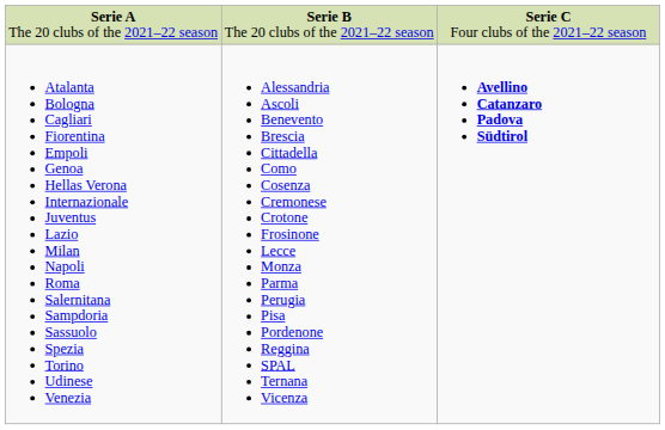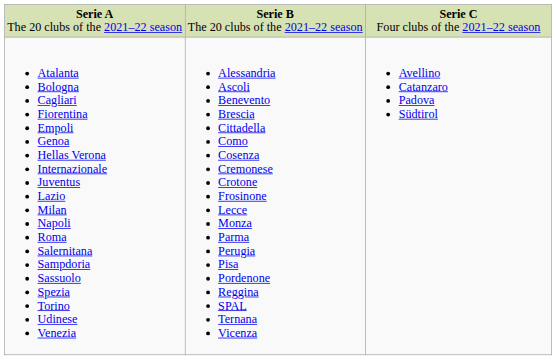row 2 | column 3: bold -> normal
